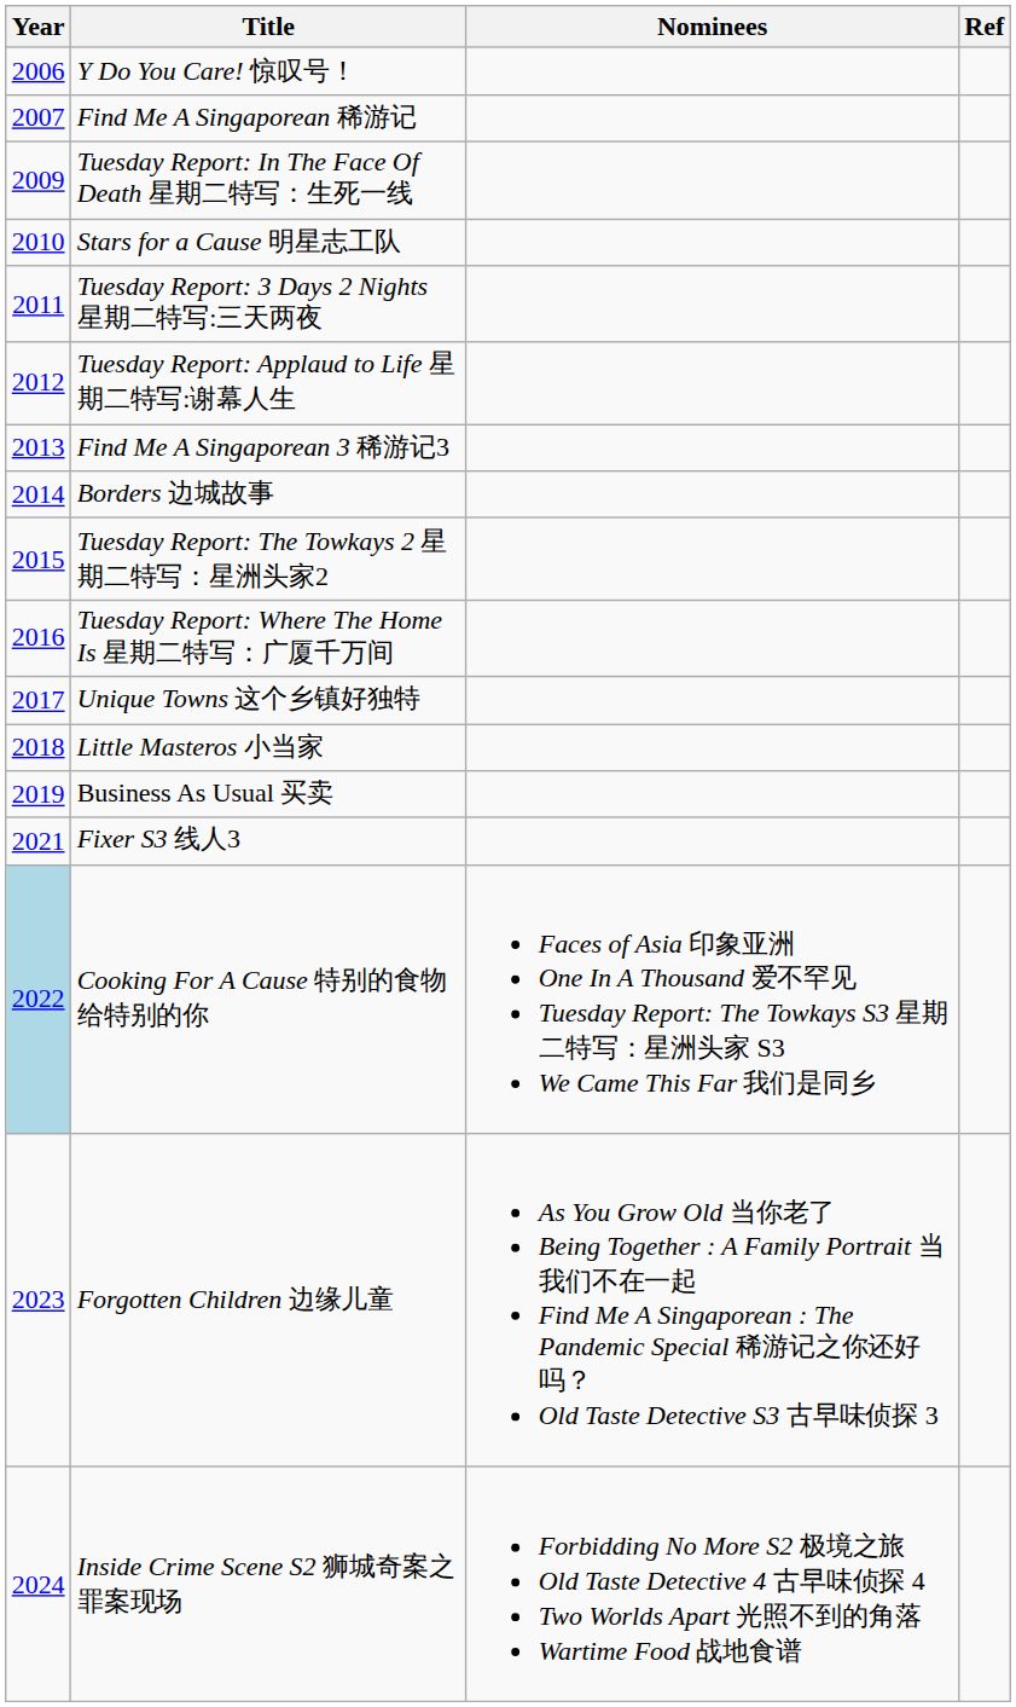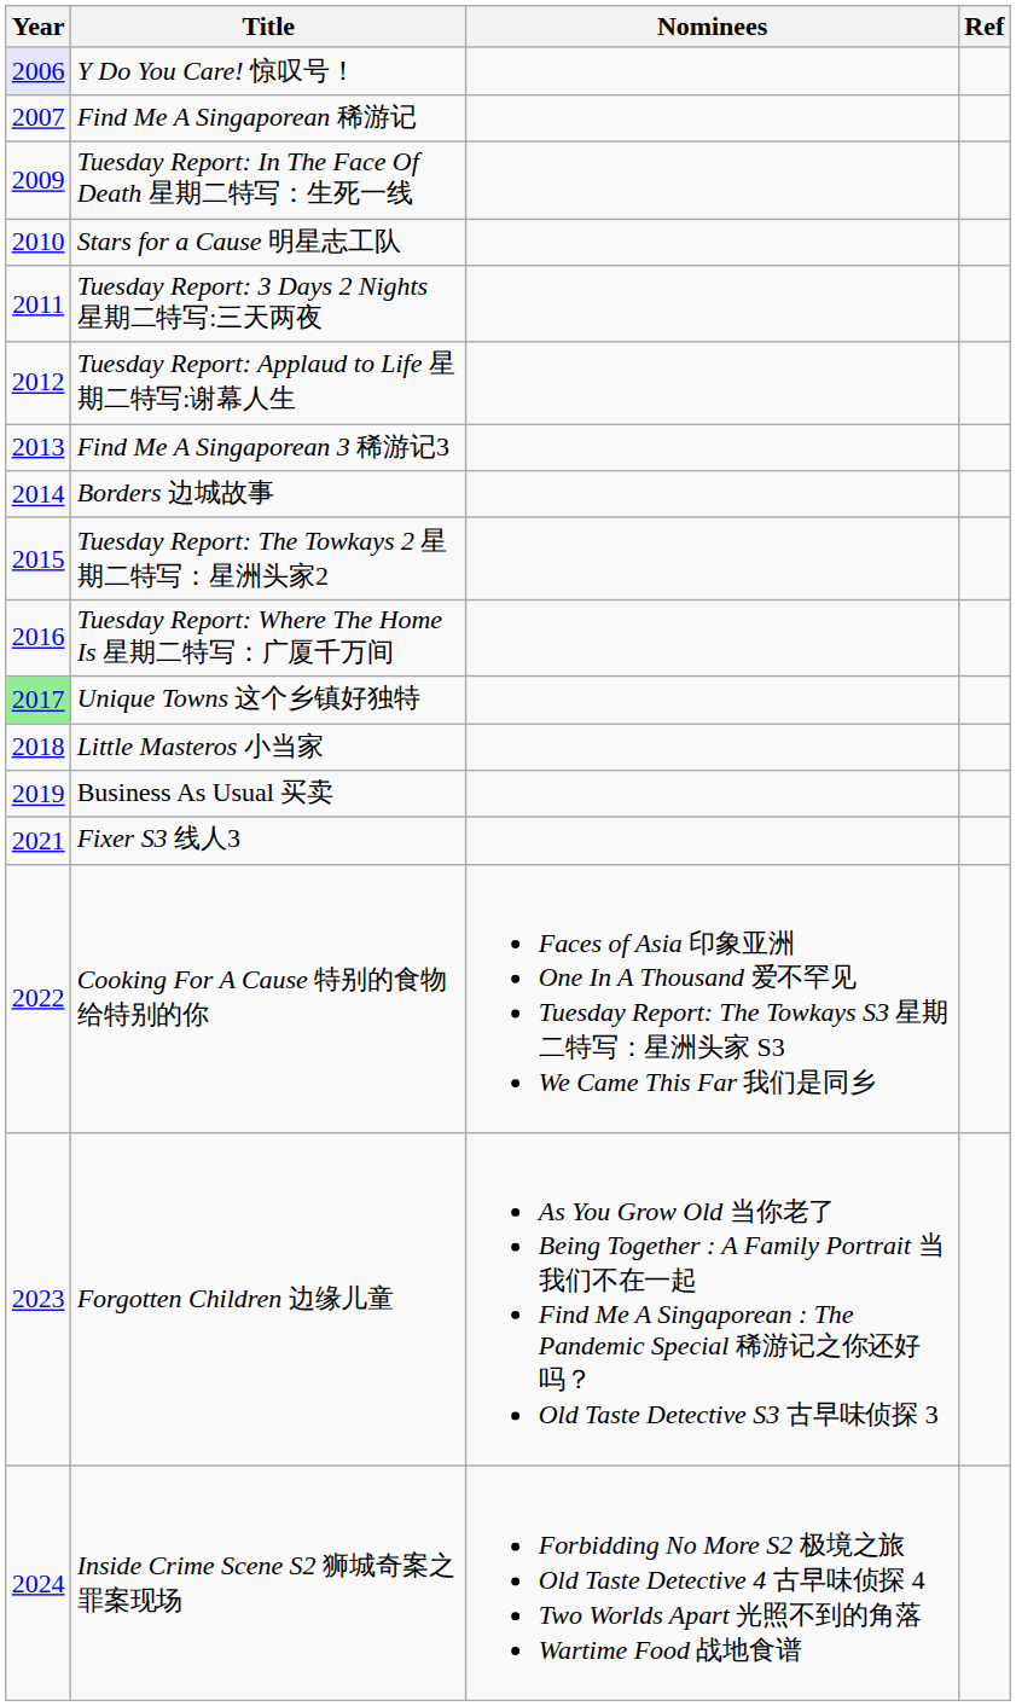Y Do You Care! 惊叹号！ | Year: no background -> lavender background
Unique Towns 这个乡镇好独特 | Year: no background -> lightgreen background
Cooking For A Cause 特别的食物给特别的你 | Year: lightblue background -> no background
